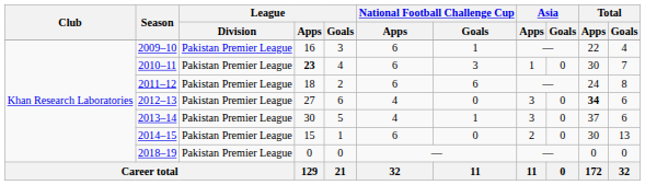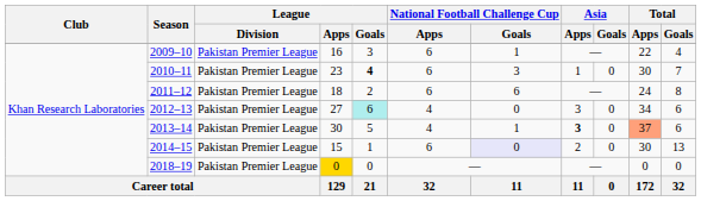2010–11 | League / Apps: bold -> normal
2010–11 | League / Goals: normal -> bold
2012–13 | League / Goals: no background -> paleturquoise background
2012–13 | Total / Apps: bold -> normal
2013–14 | Asia / Apps: normal -> bold
2013–14 | Total / Apps: no background -> lightsalmon background
2014–15 | National Football Challenge Cup / Goals: no background -> lavender background
2018–19 | League / Apps: no background -> gold background
